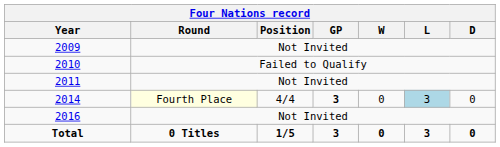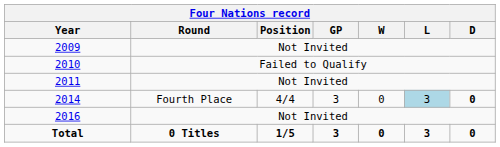2014 | Round: lightyellow background -> no background
2014 | GP: bold -> normal
2014 | D: normal -> bold
